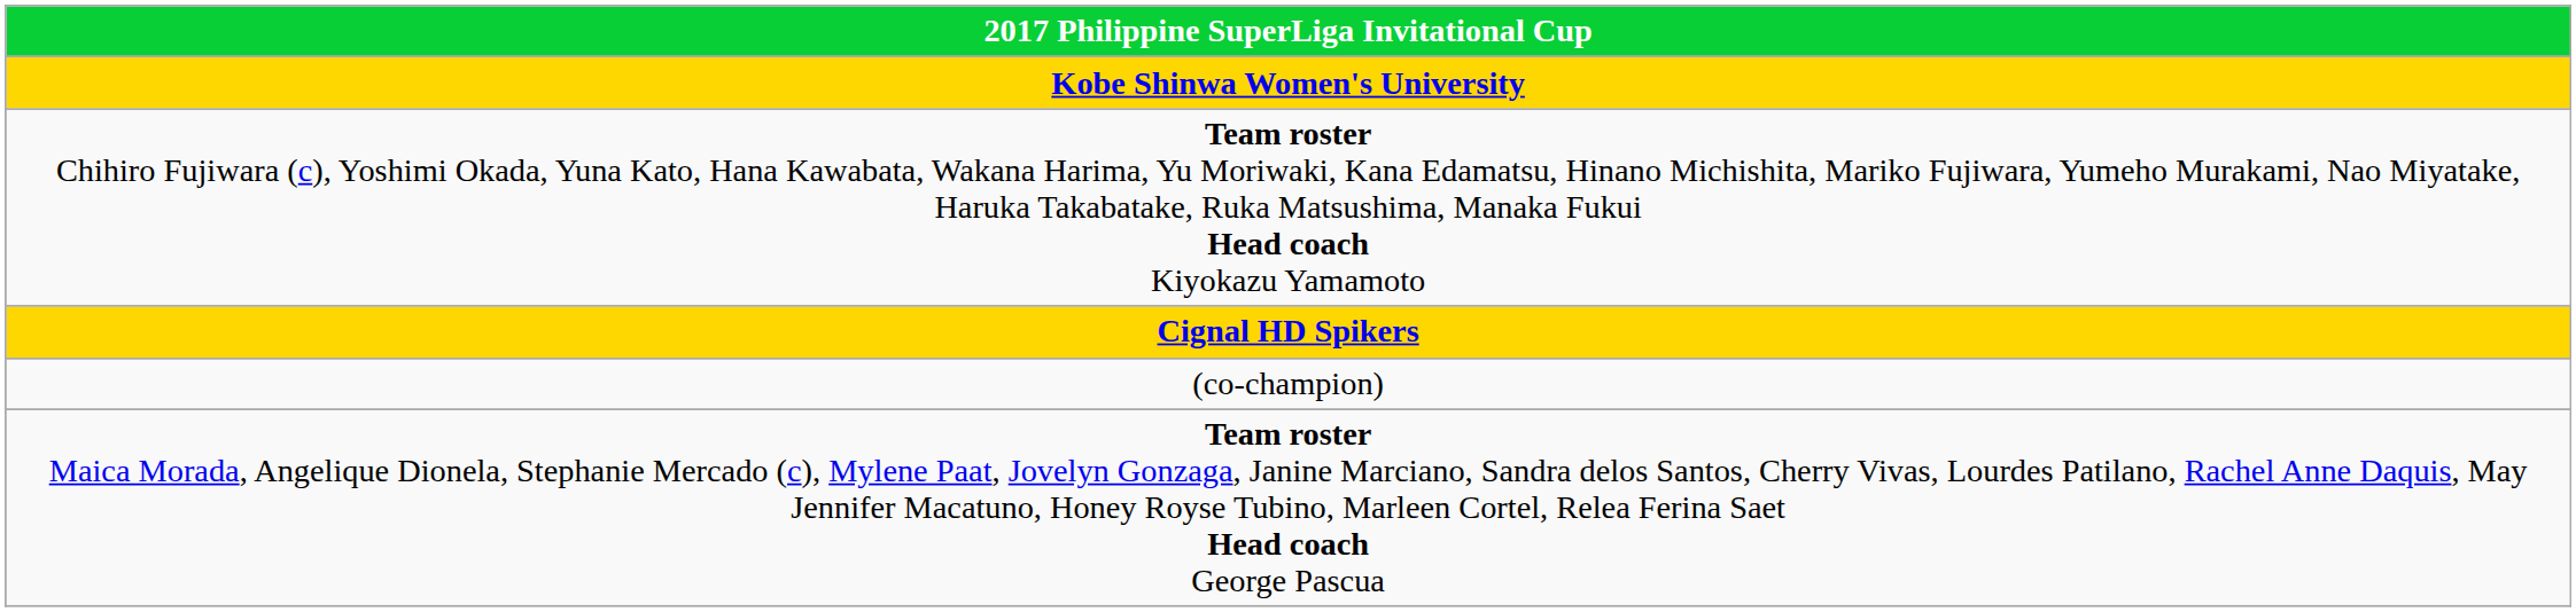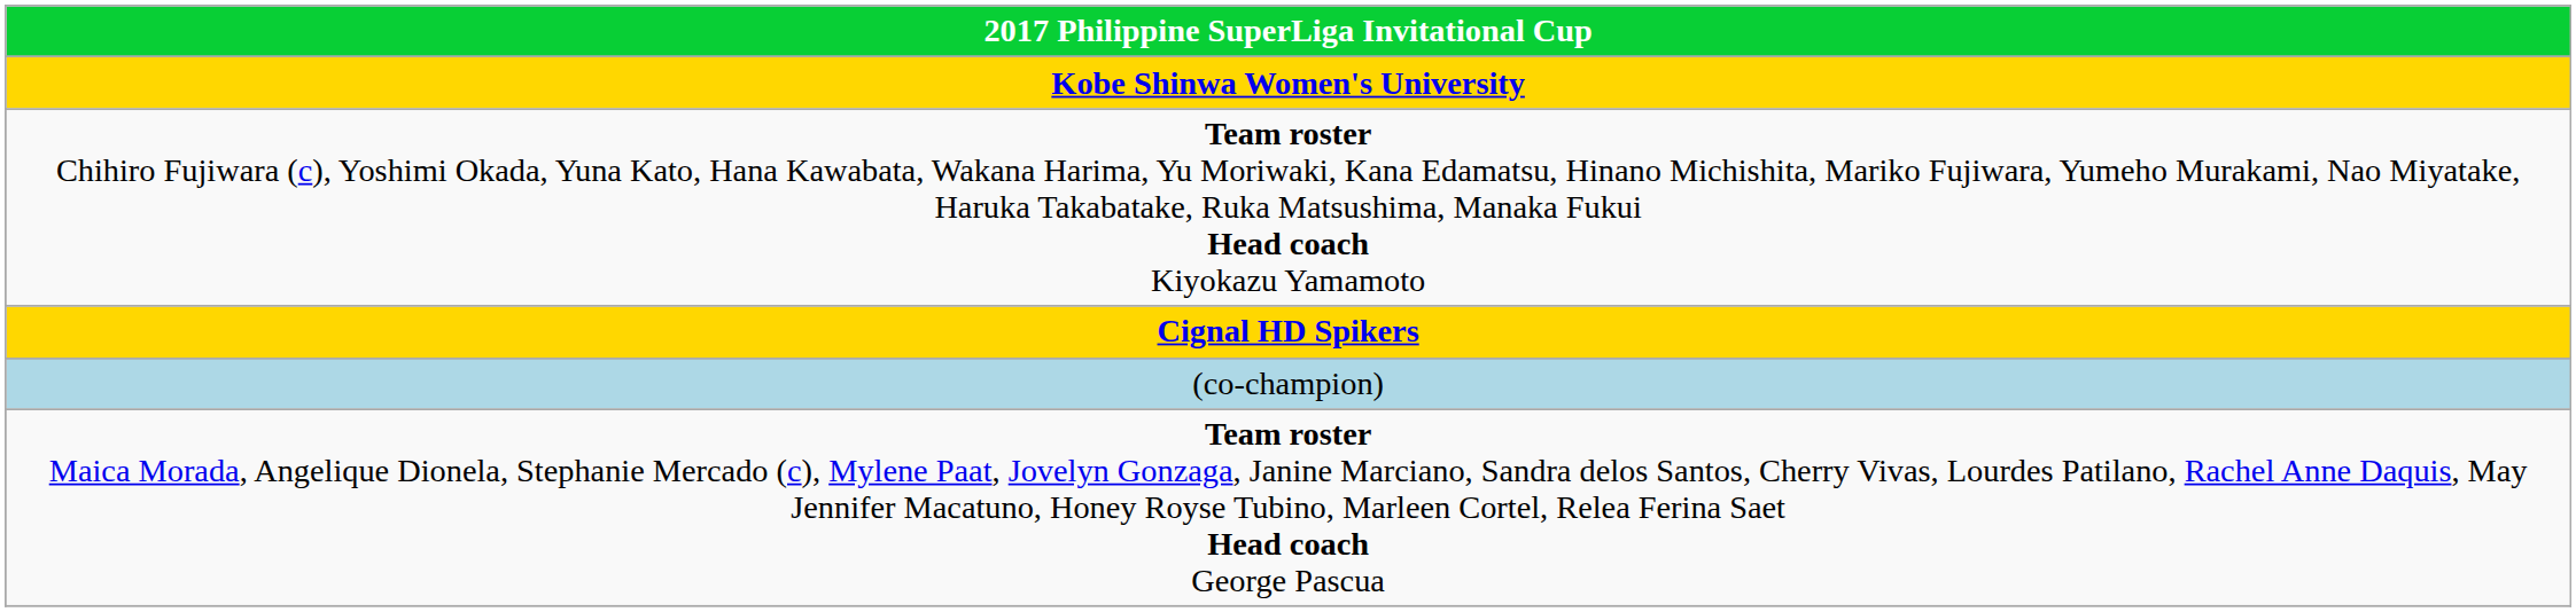row 5 | column 1: no background -> lightblue background
